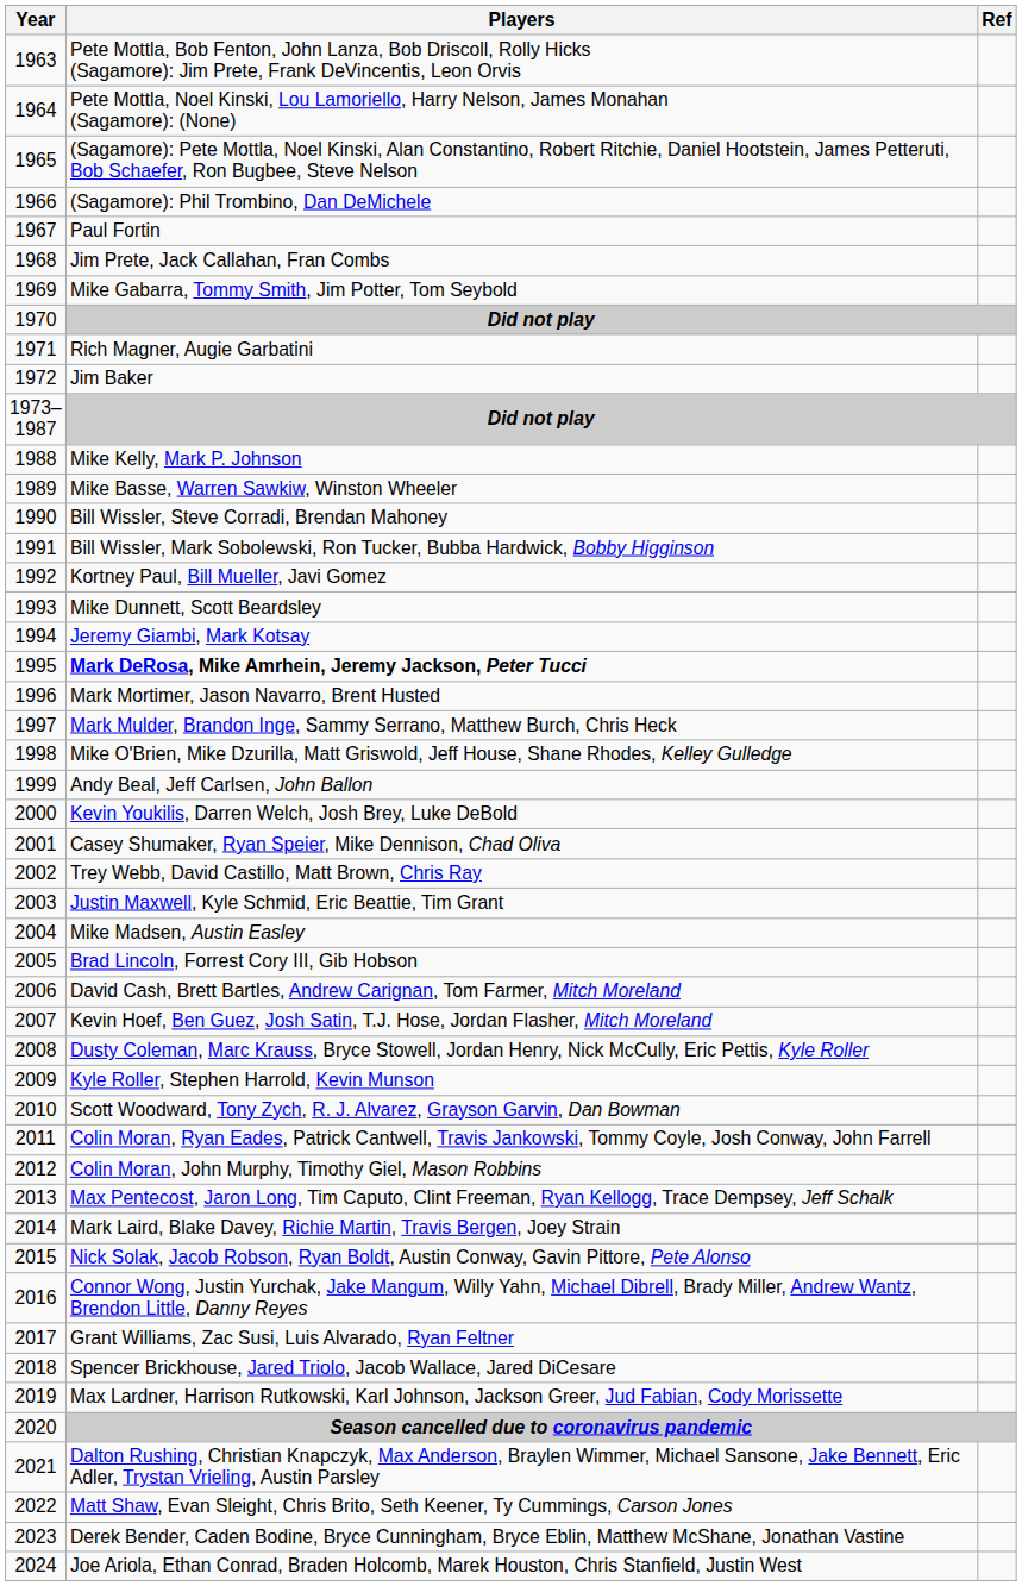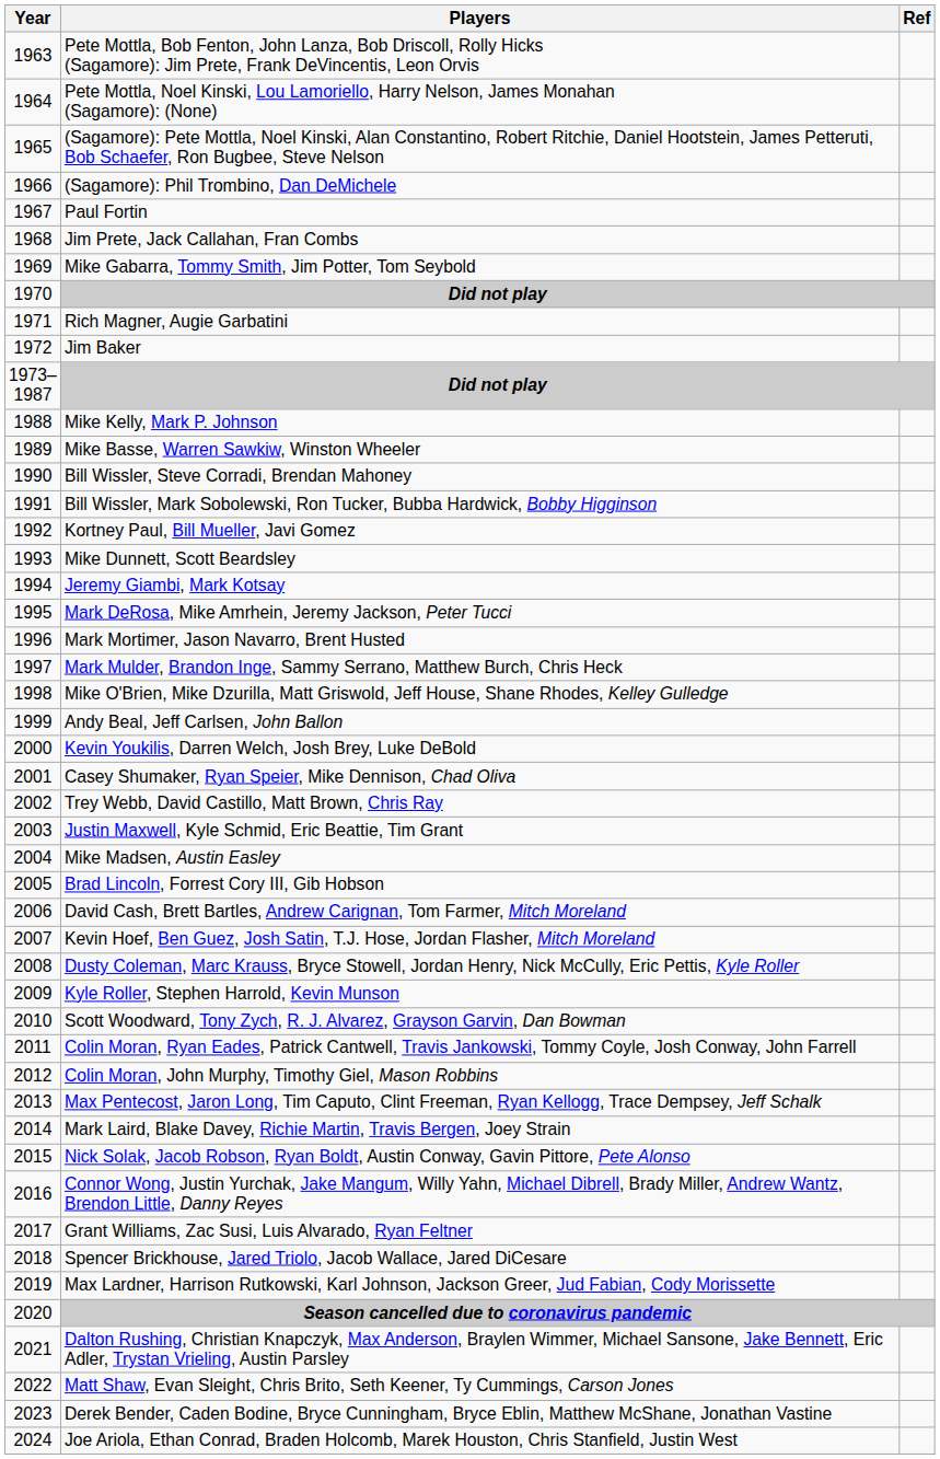Mark DeRosa, Mike Amrhein, Jeremy Jackson, Peter Tucci | Players: bold -> normal
